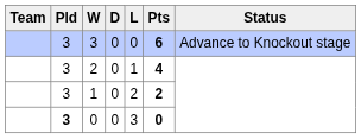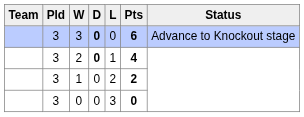row 2 | D: normal -> bold
row 3 | D: normal -> bold
row 5 | Pld: bold -> normal
